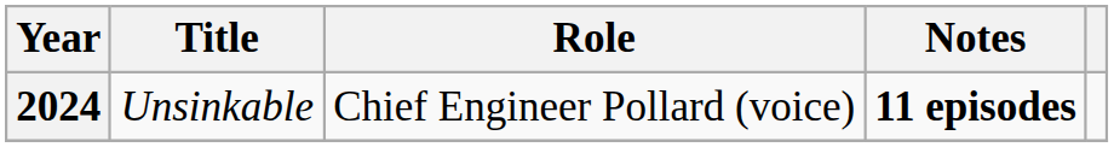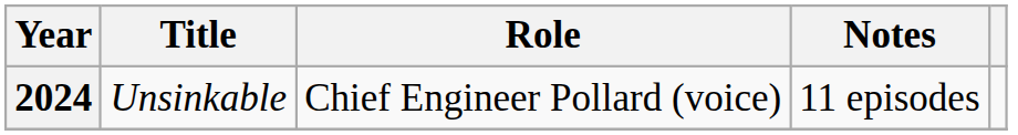2024 | Notes: bold -> normal
